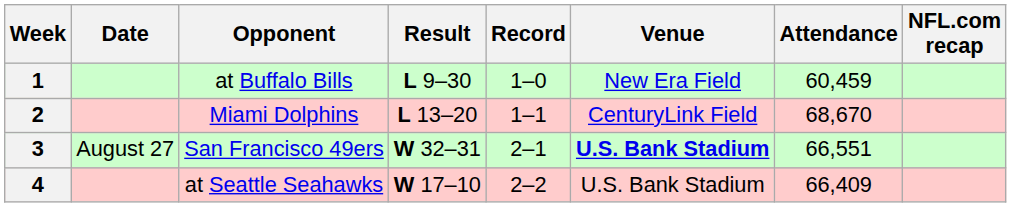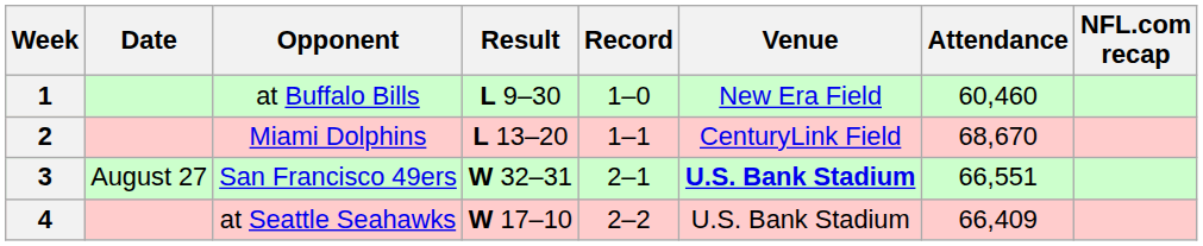1 | Attendance: 60,459 -> 60,460
